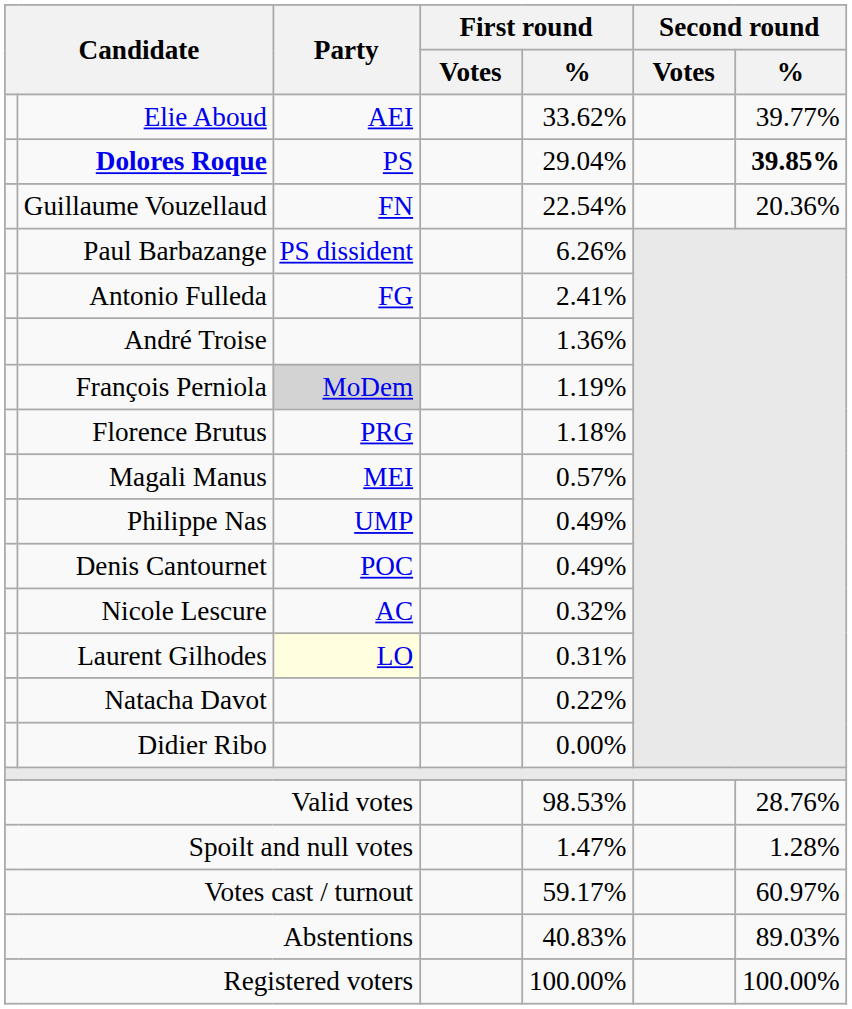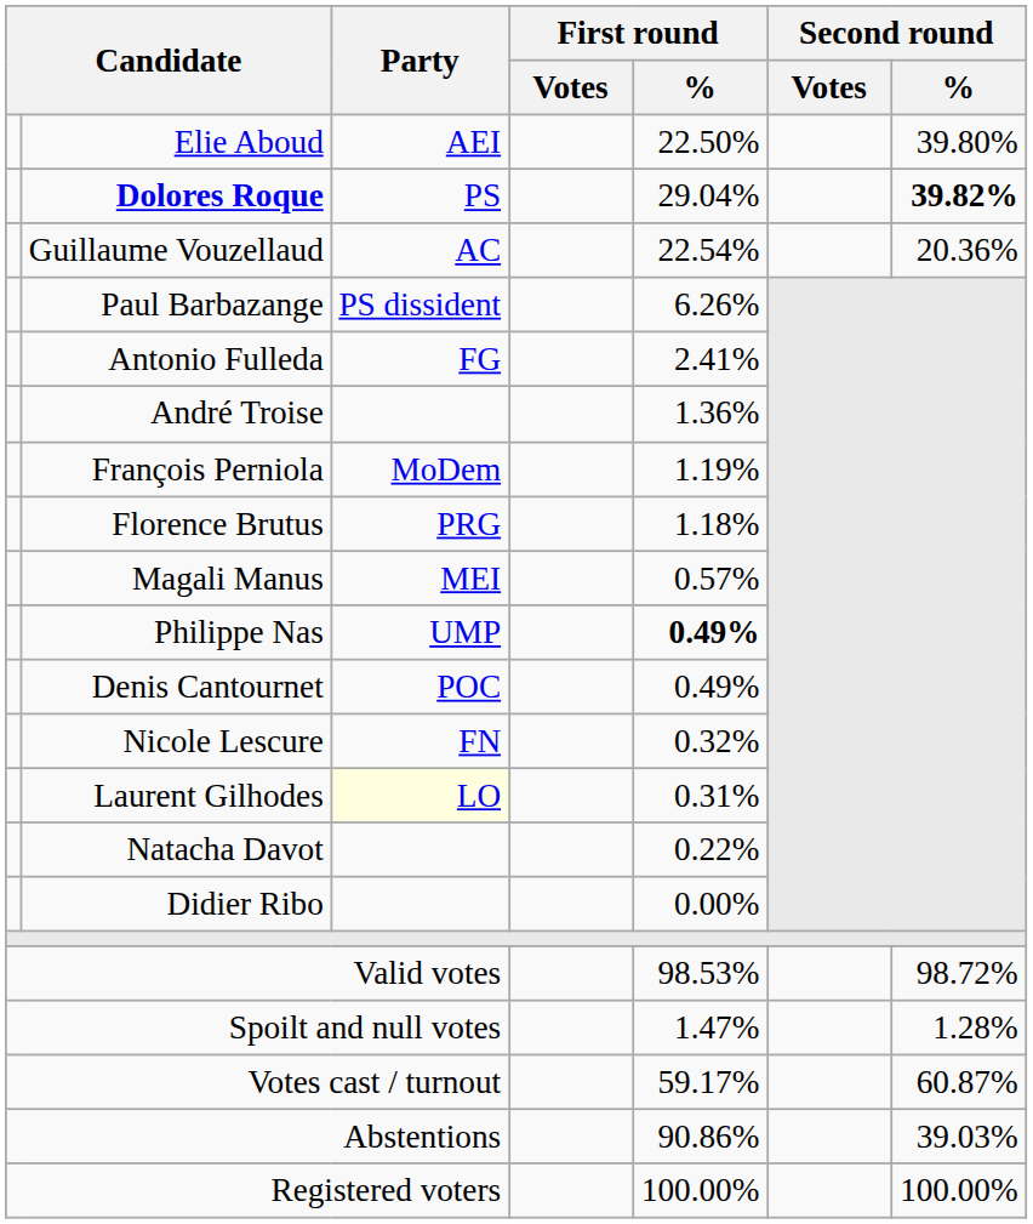Elie Aboud | First round / %: 33.62% -> 22.50%
Elie Aboud | Second round / %: 39.77% -> 39.80%
Dolores Roque | Second round / %: 39.85% -> 39.82%
Guillaume Vouzellaud | Party: FN -> AC
François Perniola | Party: lightgrey background -> no background
Philippe Nas | First round / %: normal -> bold
Nicole Lescure | Party: AC -> FN
Valid votes | Second round / %: 28.76% -> 98.72%
Votes cast / turnout | Second round / %: 60.97% -> 60.87%
Abstentions | First round / %: 40.83% -> 90.86%
Abstentions | Second round / %: 89.03% -> 39.03%
